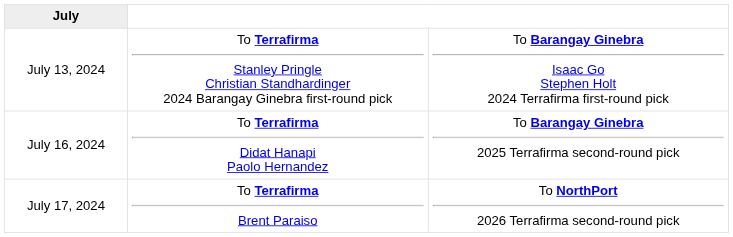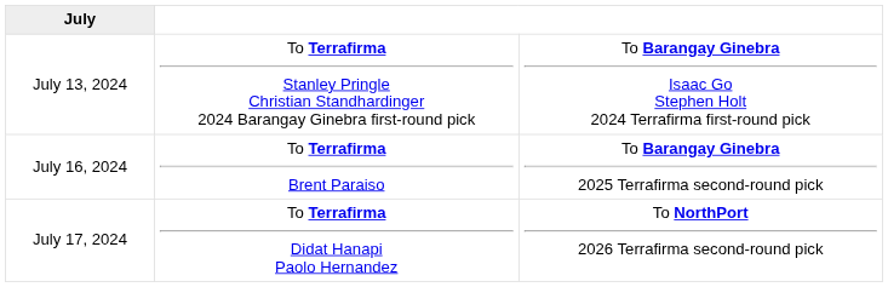July 16, 2024 | column 2: To Terrafirma Didat Hanapi Paolo Hernandez -> To Terrafirma Brent Paraiso
July 17, 2024 | column 2: To Terrafirma Brent Paraiso -> To Terrafirma Didat Hanapi Paolo Hernandez
